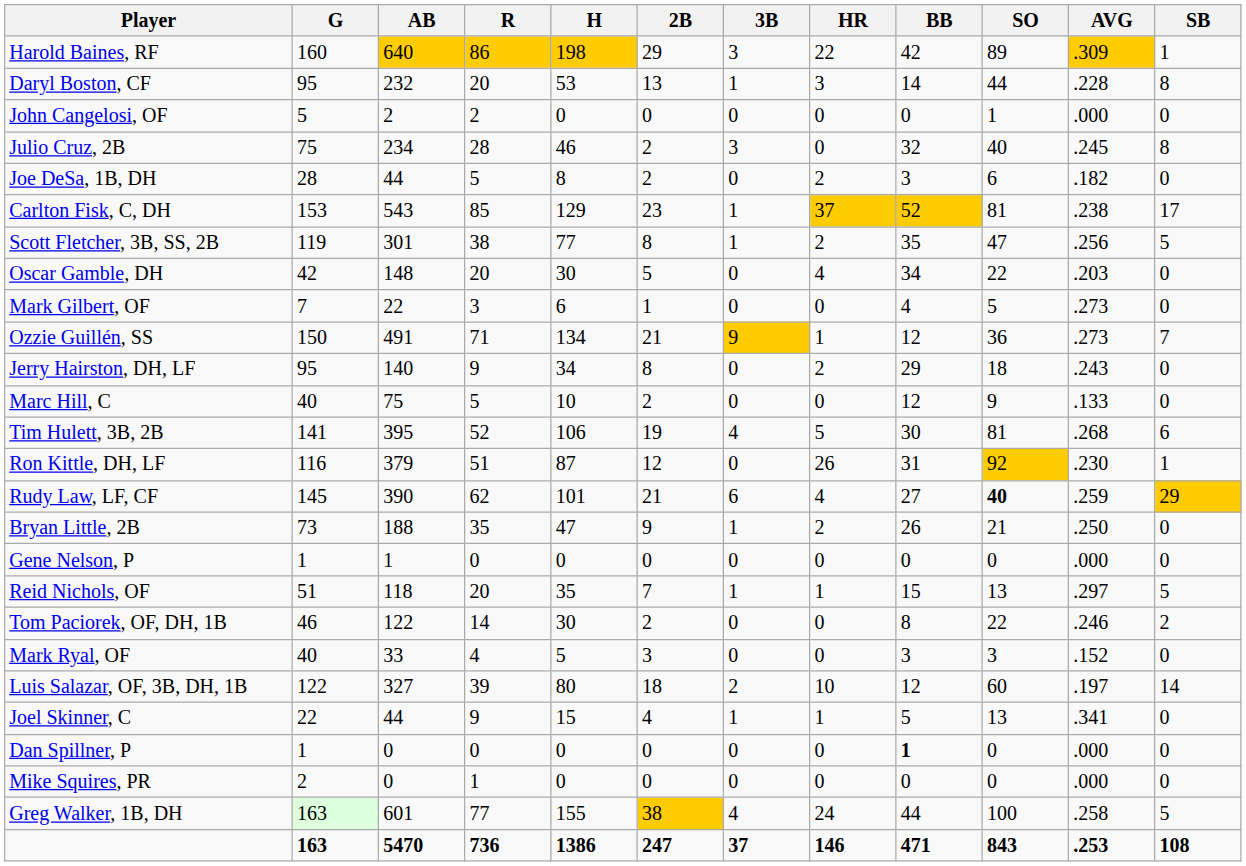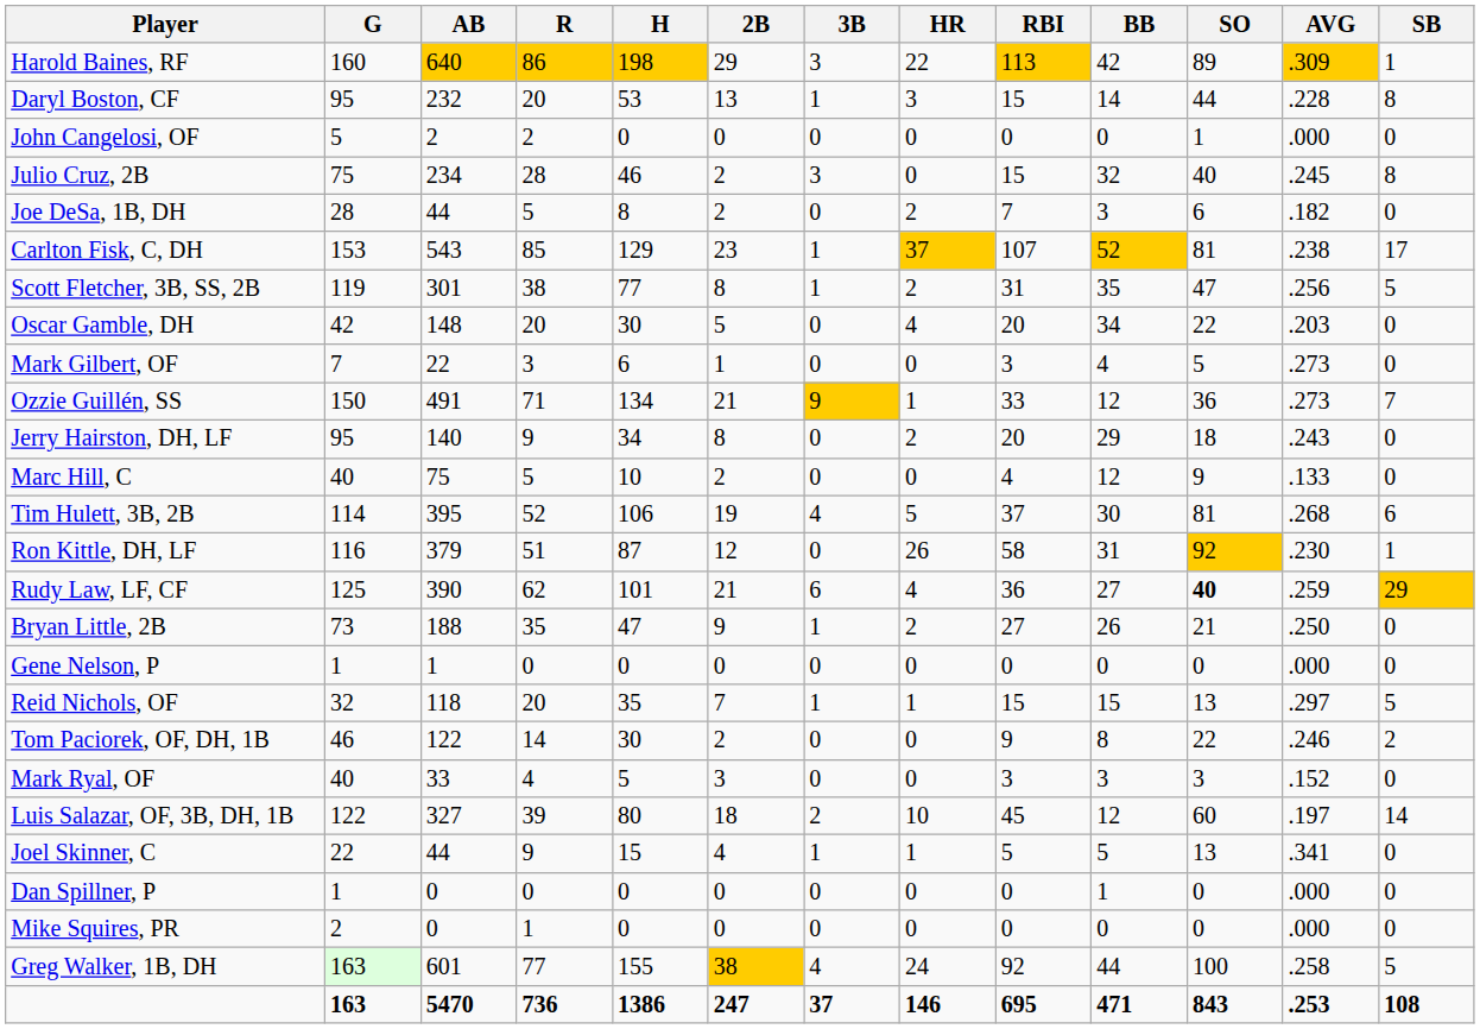+ column: RBI | 113 | 15 | 0 | 15 | 7 | 107 | 31 | 20 | 3 | 33 | 20 | 4 | 37 | 58 | 36 | 27 | 0 | 15 | 9 | 3 | 45 | 5 | 0 | 0 | 92 | 695
Tim Hulett, 3B, 2B | G: 141 -> 114
Rudy Law, LF, CF | G: 145 -> 125
Reid Nichols, OF | G: 51 -> 32
Dan Spillner, P | BB: bold -> normal
